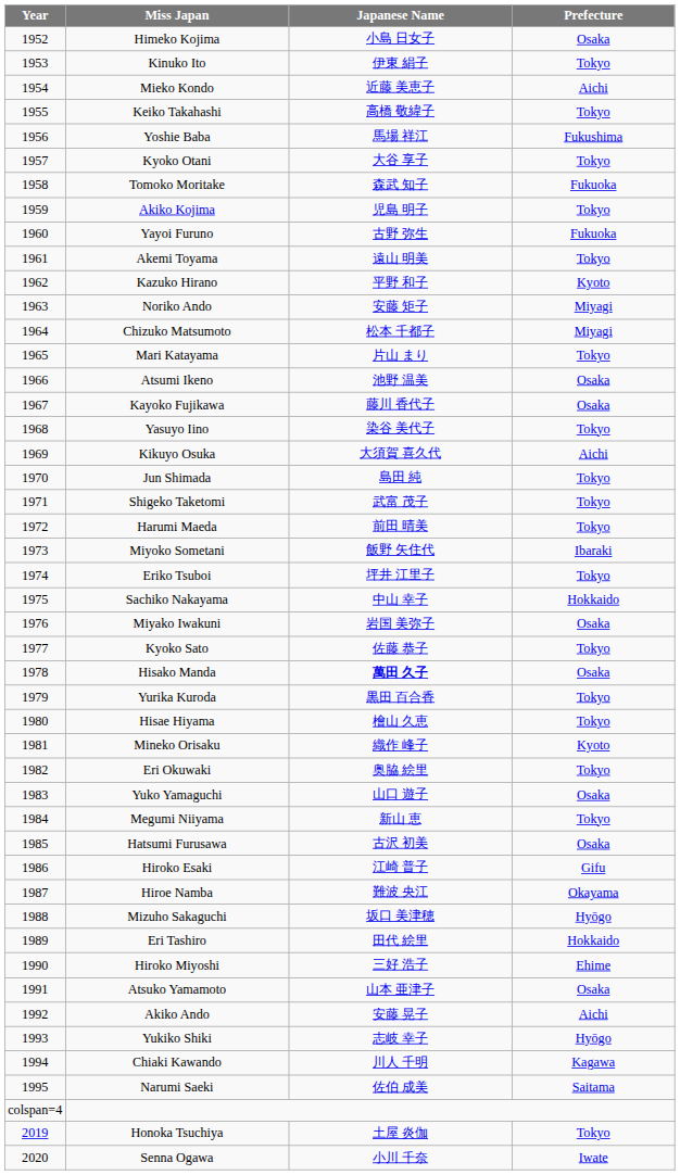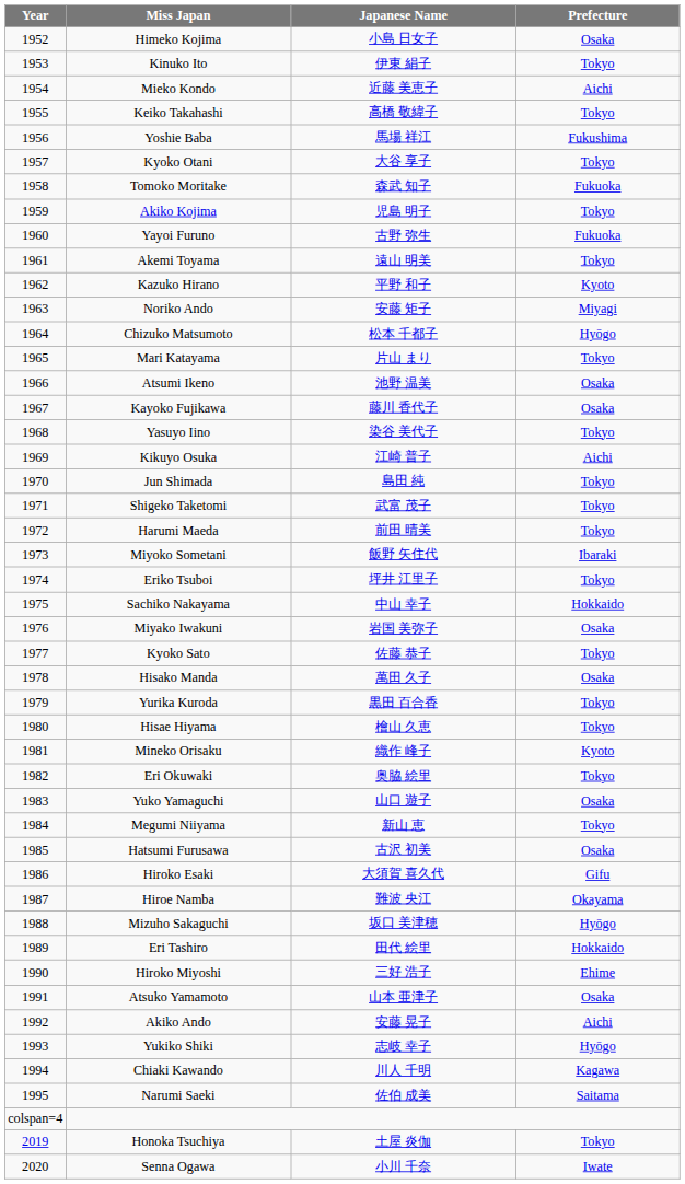Chizuko Matsumoto | Prefecture: Miyagi -> Hyōgo
Kikuyo Osuka | Japanese Name: 大須賀 喜久代 -> 江崎 普子
Hisako Manda | Japanese Name: bold -> normal
Hiroko Esaki | Japanese Name: 江崎 普子 -> 大須賀 喜久代
